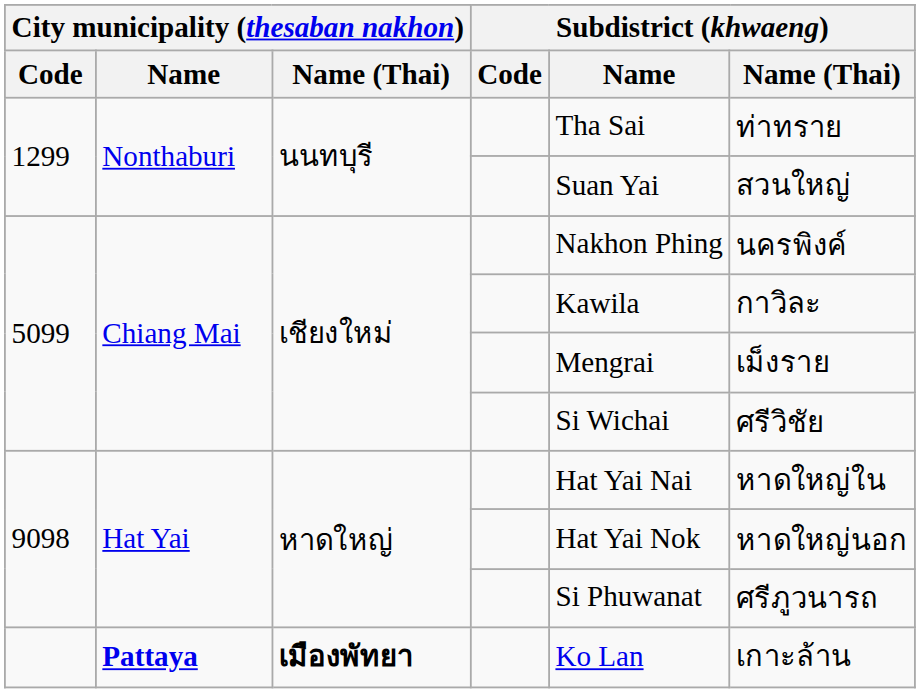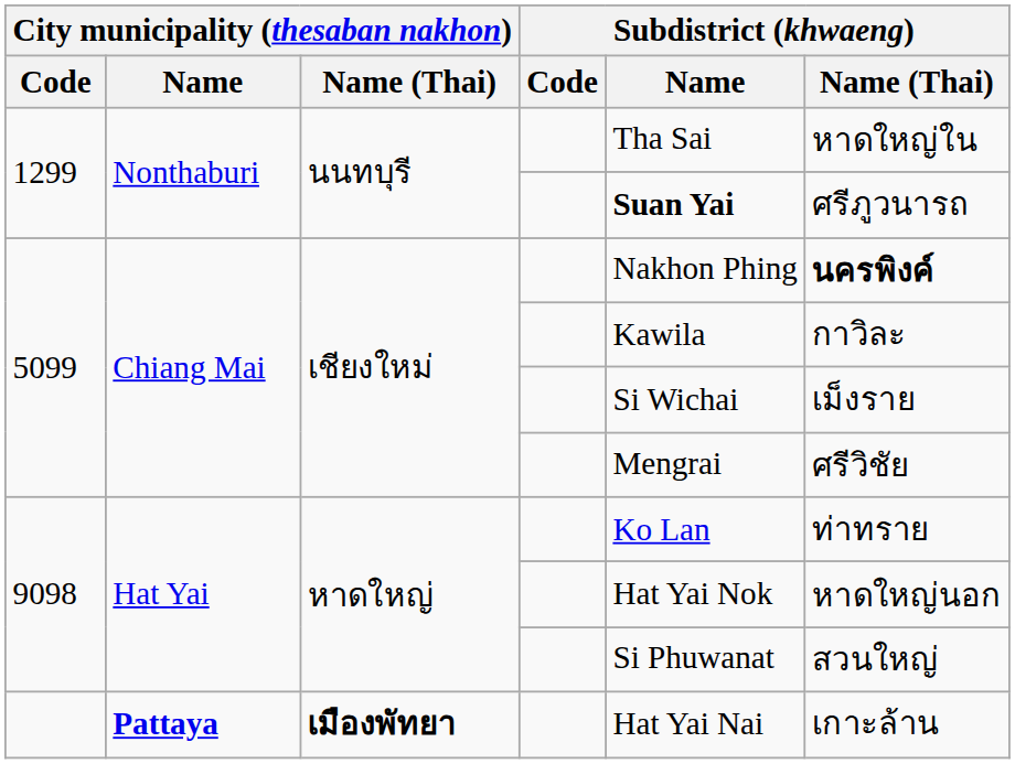row 3 | Subdistrict (khwaeng) / Name (Thai): ท่าทราย -> หาดใหญ่ใน
row 4 | Subdistrict (khwaeng) / Name: normal -> bold
row 4 | Subdistrict (khwaeng) / Name (Thai): สวนใหญ่ -> ศรีภูวนารถ
row 5 | Subdistrict (khwaeng) / Name (Thai): normal -> bold
row 7 | Subdistrict (khwaeng) / Name: Mengrai -> Si Wichai
row 8 | Subdistrict (khwaeng) / Name: Si Wichai -> Mengrai
row 9 | Subdistrict (khwaeng) / Name: Hat Yai Nai -> Ko Lan
row 9 | Subdistrict (khwaeng) / Name (Thai): หาดใหญ่ใน -> ท่าทราย
row 11 | Subdistrict (khwaeng) / Name (Thai): ศรีภูวนารถ -> สวนใหญ่
row 12 | Subdistrict (khwaeng) / Name: Ko Lan -> Hat Yai Nai
